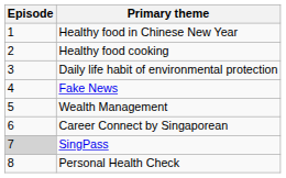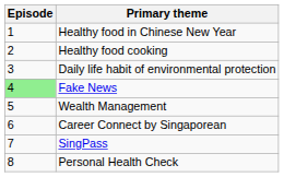Fake News | Episode: no background -> lightgreen background
SingPass | Episode: lightgrey background -> no background
